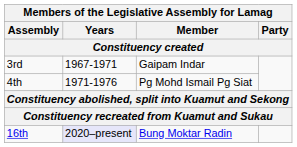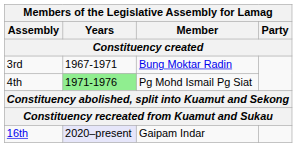3rd | Member: Gaipam Indar -> Bung Moktar Radin
4th | Years: no background -> lightgreen background
16th | Member: Bung Moktar Radin -> Gaipam Indar
